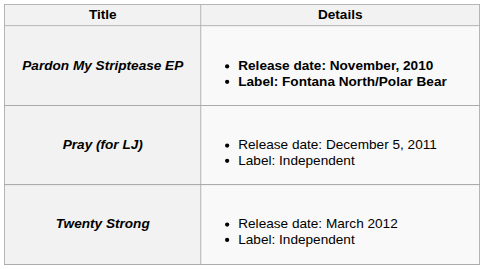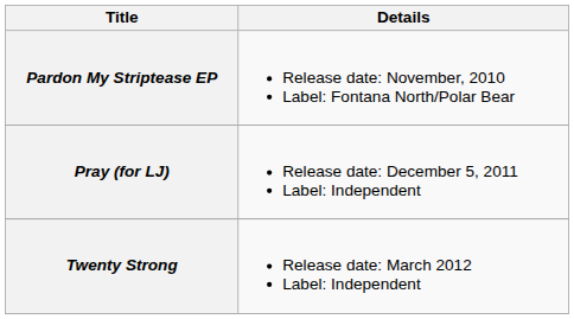Pardon My Striptease EP | Details: bold -> normal
